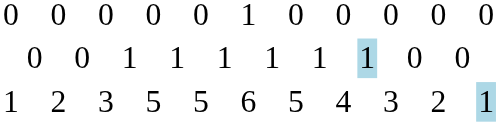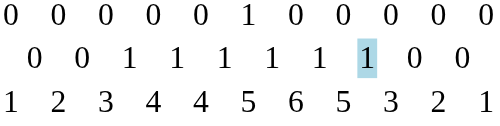row 3 | column 7: 5 -> 4
row 3 | column 9: 5 -> 4
row 3 | column 11: 6 -> 5
row 3 | column 13: 5 -> 6
row 3 | column 15: 4 -> 5
row 3 | column 21: lightblue background -> no background
